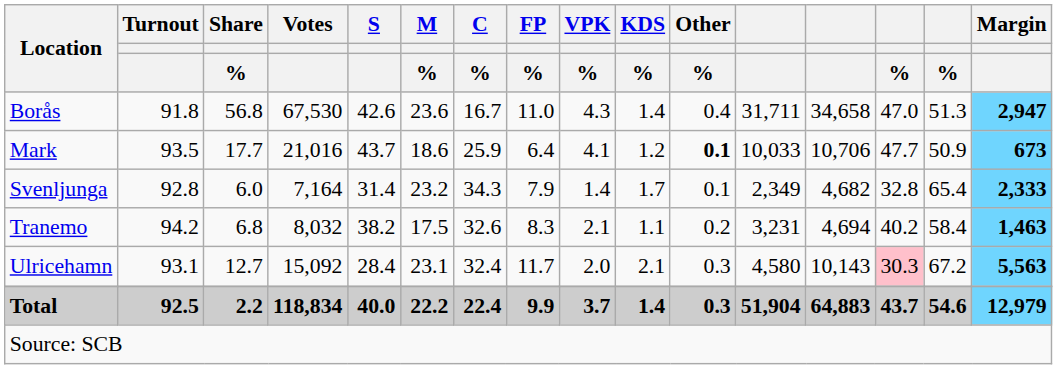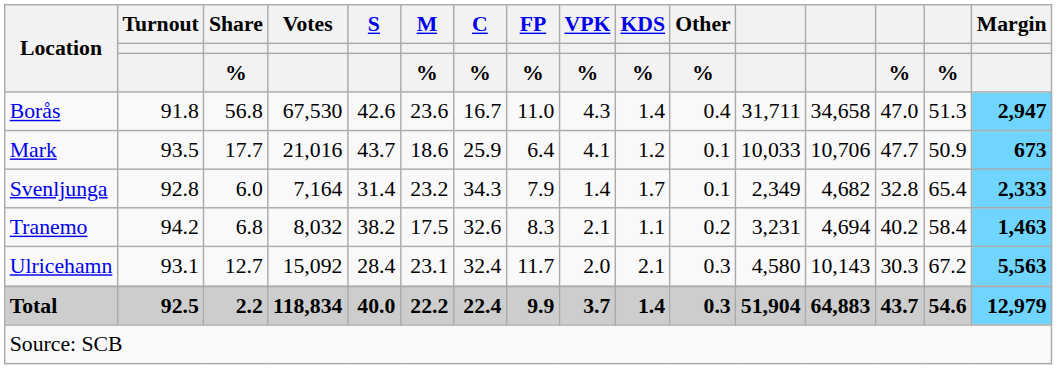Mark | Other / %: bold -> normal
Ulricehamn | column 14: pink background -> no background
